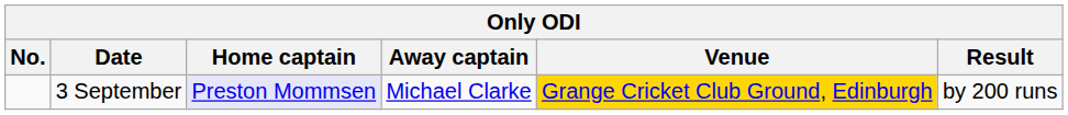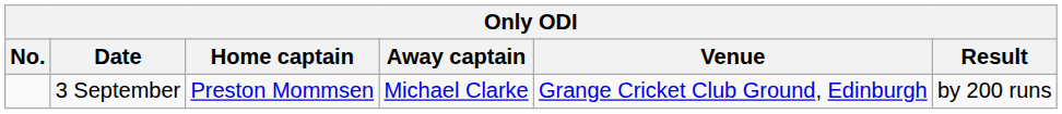3 September | Home captain: lavender background -> no background
3 September | Venue: gold background -> no background
